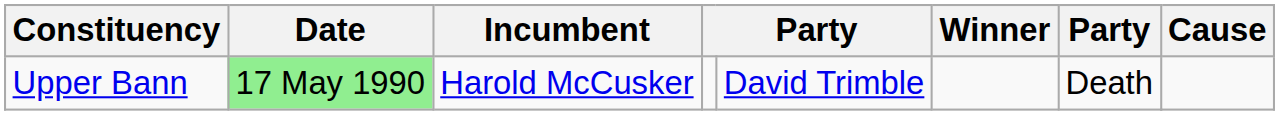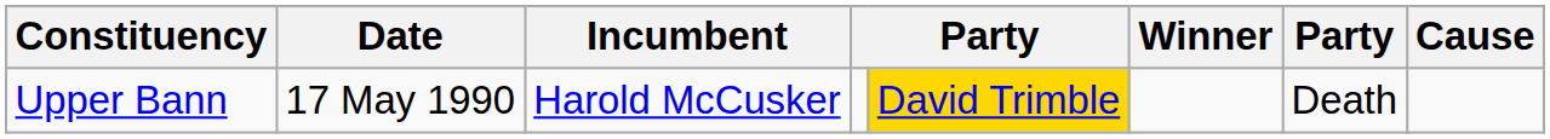Upper Bann | Date: lightgreen background -> no background
Upper Bann | column 5: no background -> gold background
